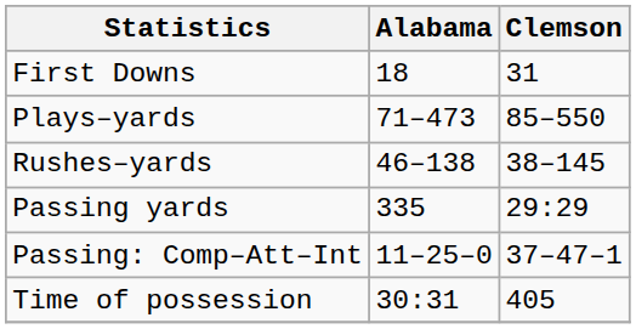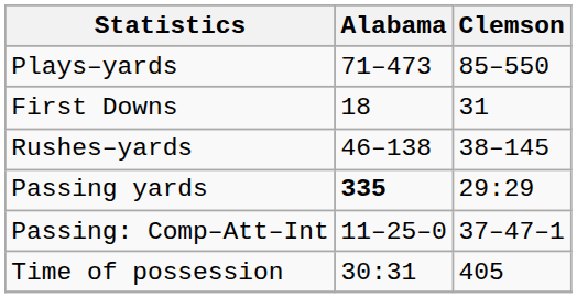rows swapped: First Downs <-> Plays–yards
Passing yards | Alabama: normal -> bold
